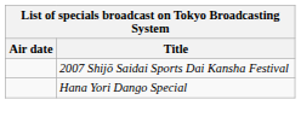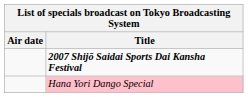2007 Shijō Saidai Sports Dai Kansha Festival | Title: normal -> bold
Hana Yori Dango Special | Title: no background -> pink background
